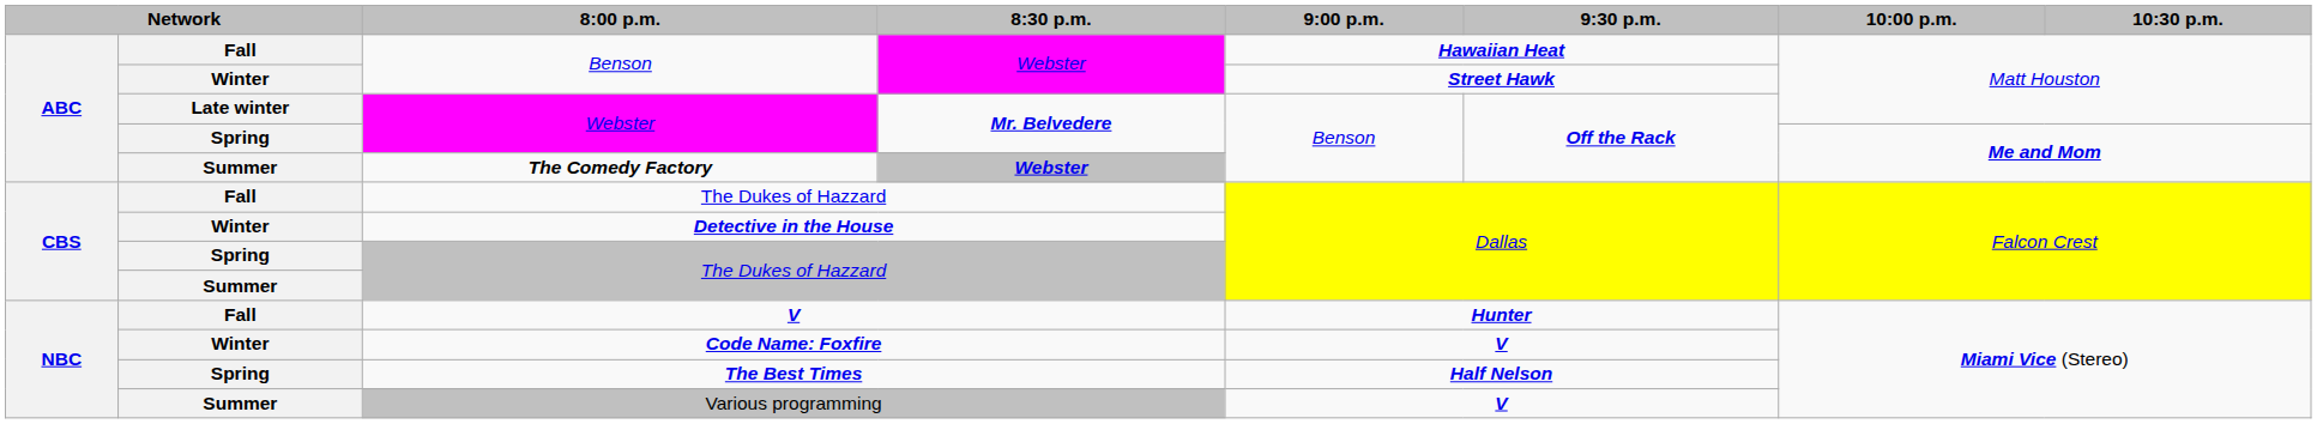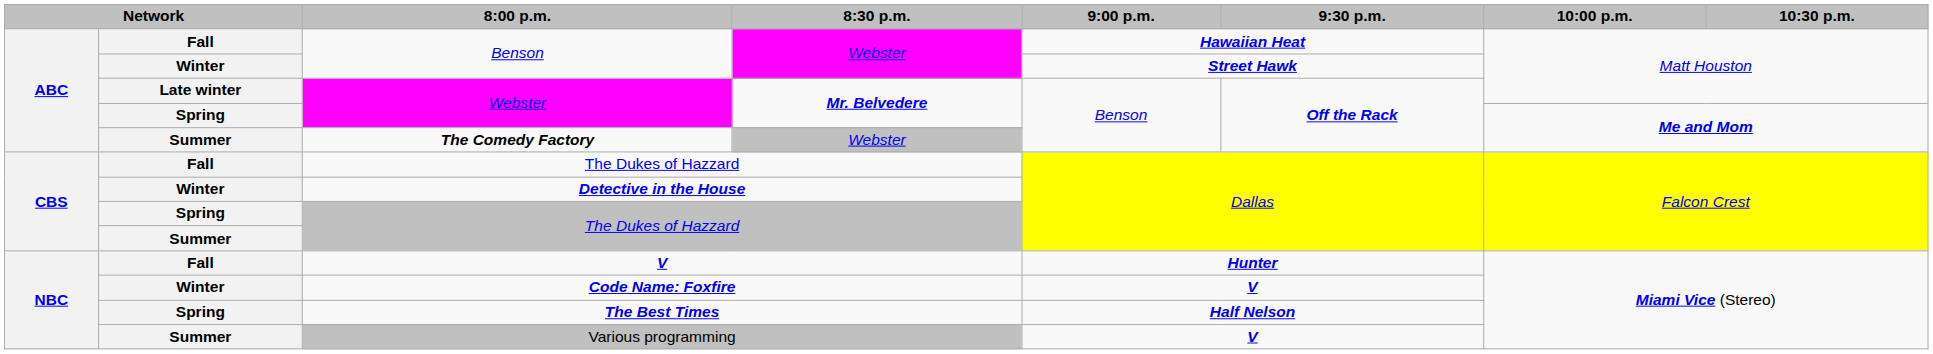The Comedy Factory | 8:30 p.m.: bold -> normal
